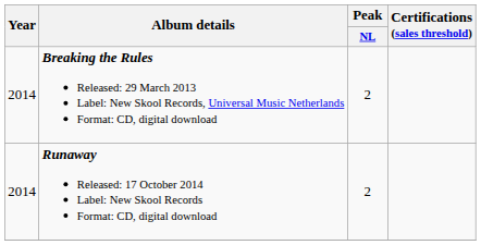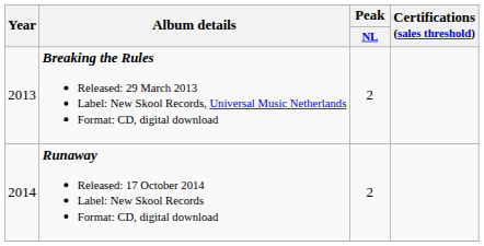row 3 | Year: 2014 -> 2013
